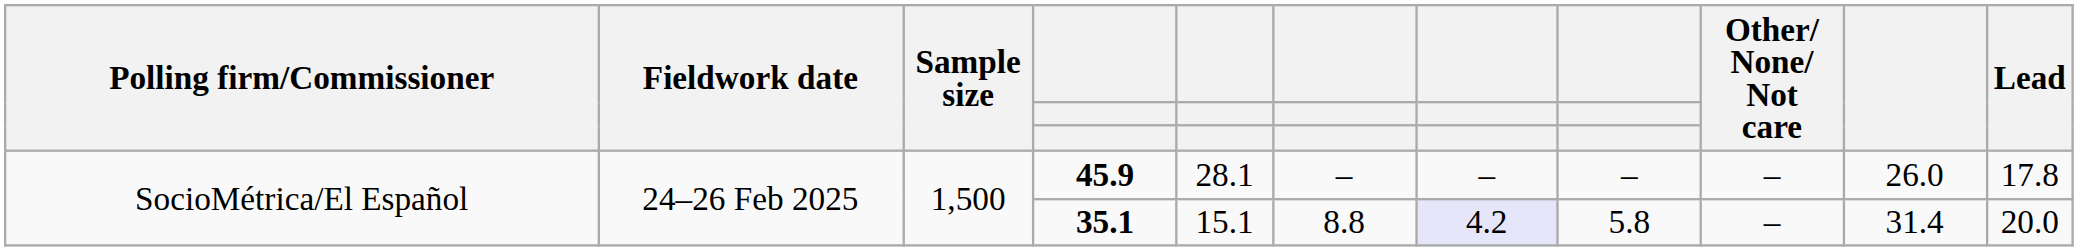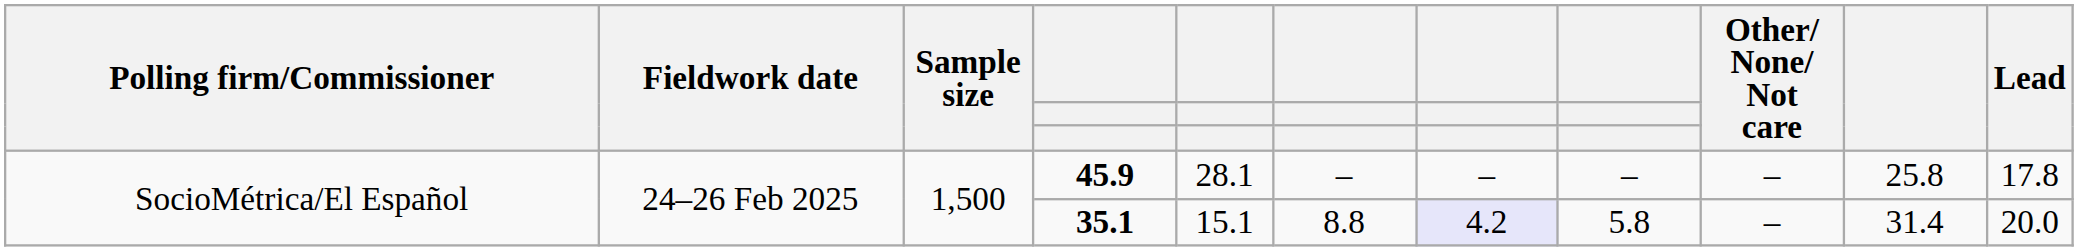45.9 | column 10: 26.0 -> 25.8
